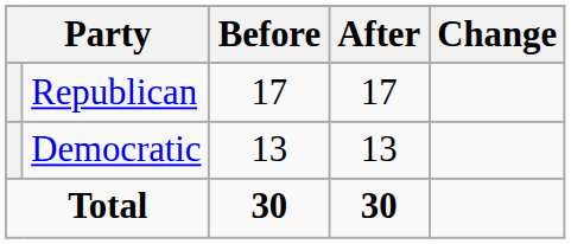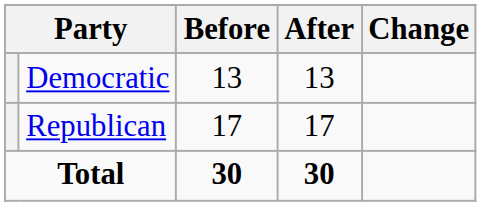rows swapped: Republican <-> Democratic
